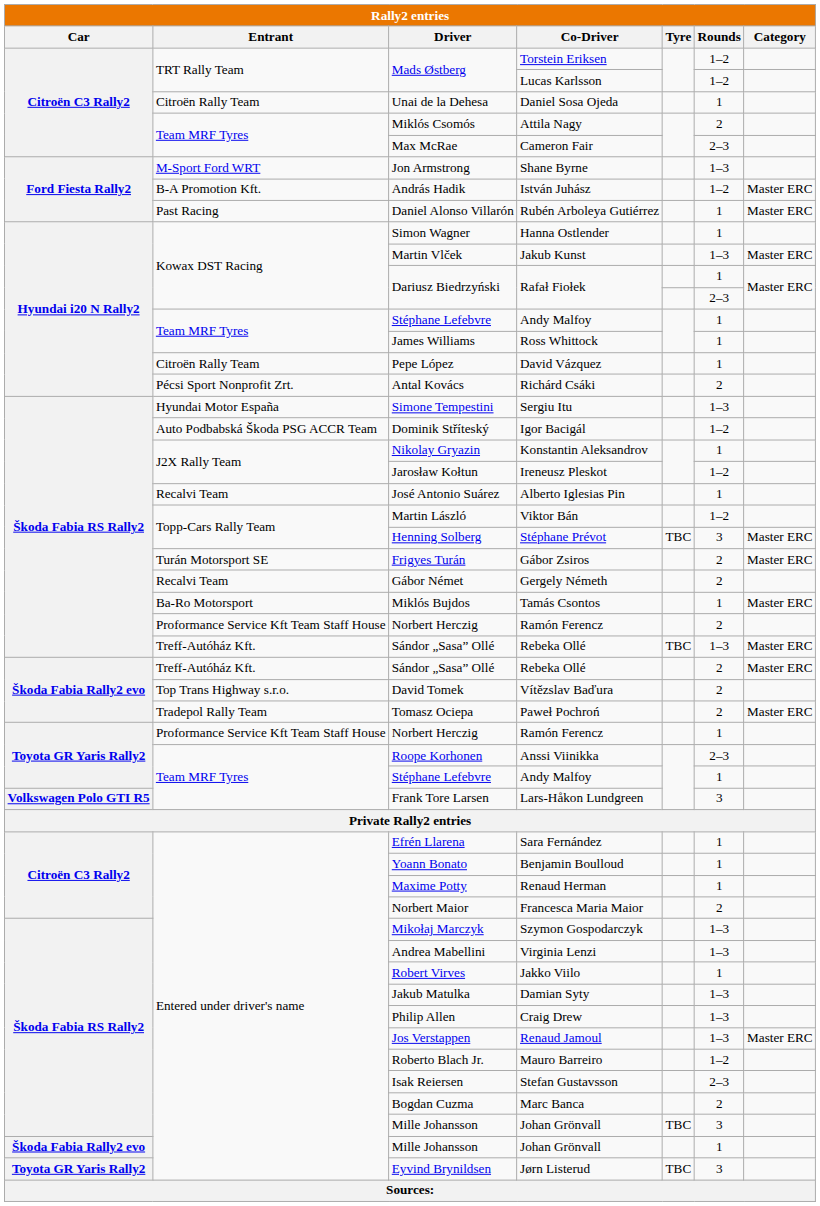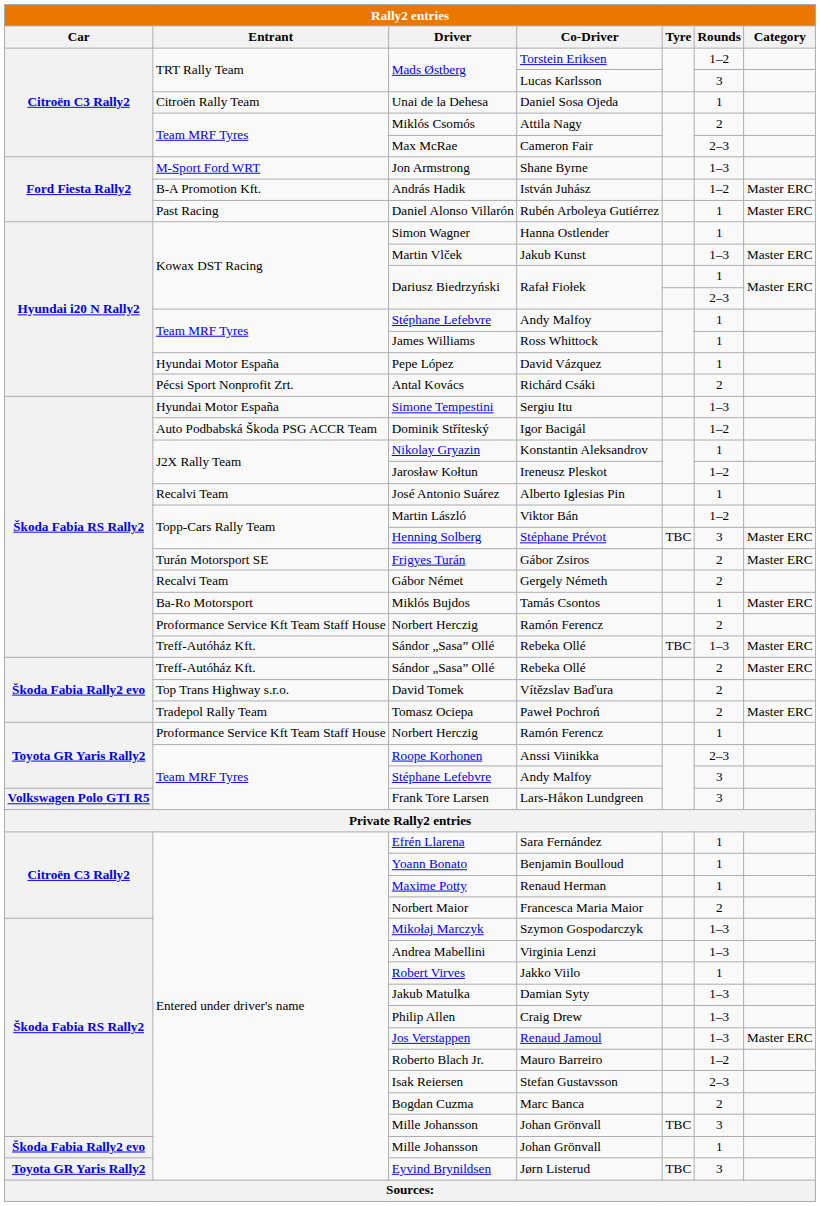Lucas Karlsson | Rounds: 1–2 -> 3
David Vázquez | Entrant: Citroën Rally Team -> Hyundai Motor España
Toyota GR Yaris Rally2 / Andy Malfoy | Rounds: 1 -> 3
